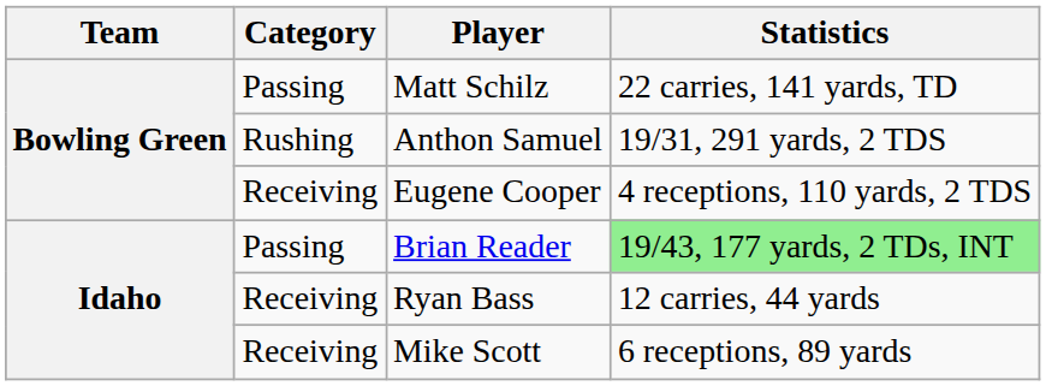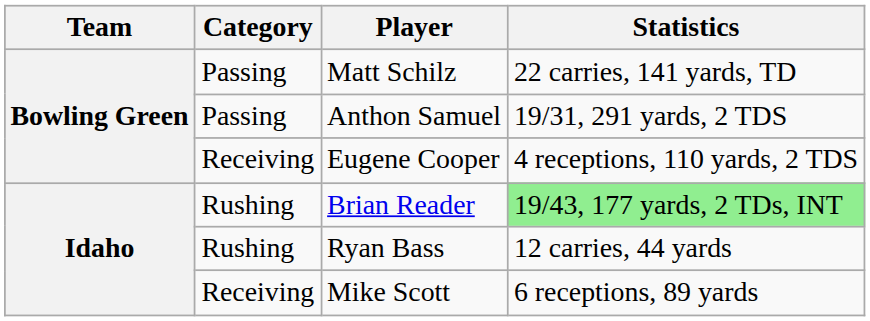Anthon Samuel | Category: Rushing -> Passing
Brian Reader | Category: Passing -> Rushing
Ryan Bass | Category: Receiving -> Rushing
